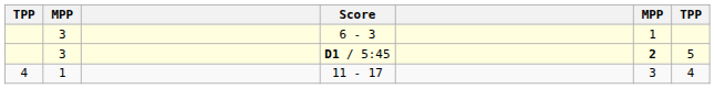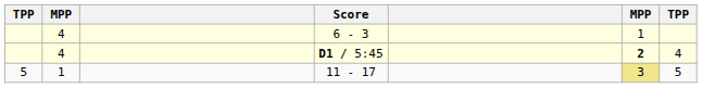row 2 | column 2: 3 -> 4
row 3 | column 2: 3 -> 4
row 3 | column 7: 5 -> 4
row 4 | column 1: 4 -> 5
row 4 | column 6: no background -> khaki background
row 4 | column 7: 4 -> 5
